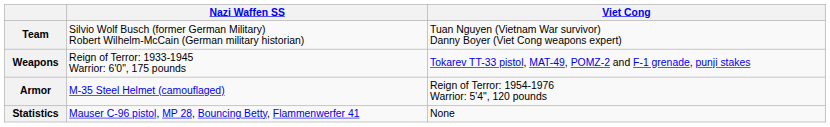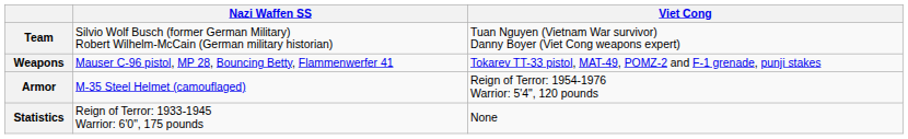Weapons | Nazi Waffen SS: Reign of Terror: 1933-1945 Warrior: 6'0", 175 pounds -> Mauser C-96 pistol, MP 28, Bouncing Betty, Flammenwerfer 41
Statistics | Nazi Waffen SS: Mauser C-96 pistol, MP 28, Bouncing Betty, Flammenwerfer 41 -> Reign of Terror: 1933-1945 Warrior: 6'0", 175 pounds
